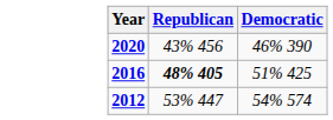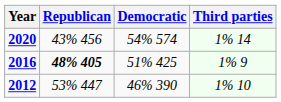+ column: Third parties | 1% 14 | 1% 9 | 1% 10
2020 | Democratic: 46% 390 -> 54% 574
2012 | Democratic: 54% 574 -> 46% 390
